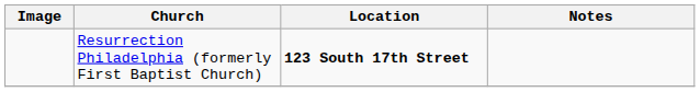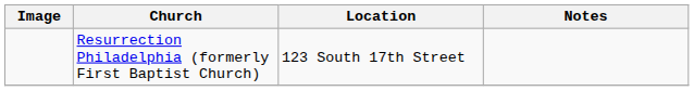Resurrection Philadelphia (formerly First Baptist Church) | Location: bold -> normal
